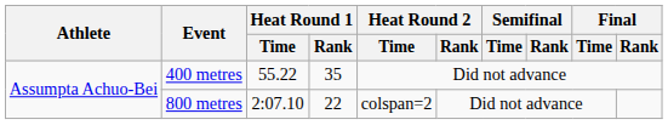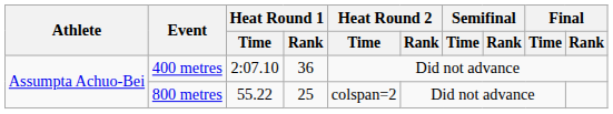400 metres | Heat Round 1 / Time: 55.22 -> 2:07.10
400 metres | Heat Round 1 / Rank: 35 -> 36
800 metres | Heat Round 1 / Time: 2:07.10 -> 55.22
800 metres | Heat Round 1 / Rank: 22 -> 25
